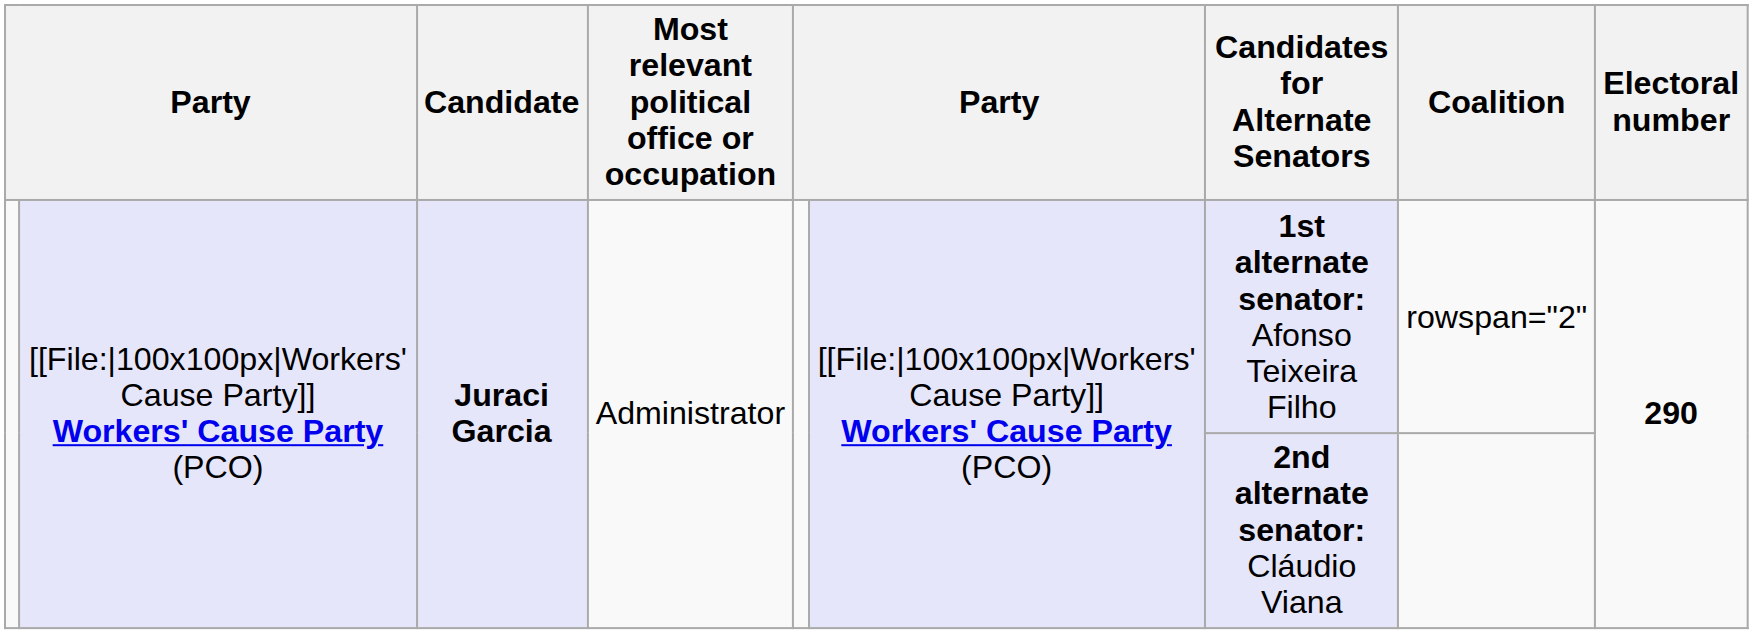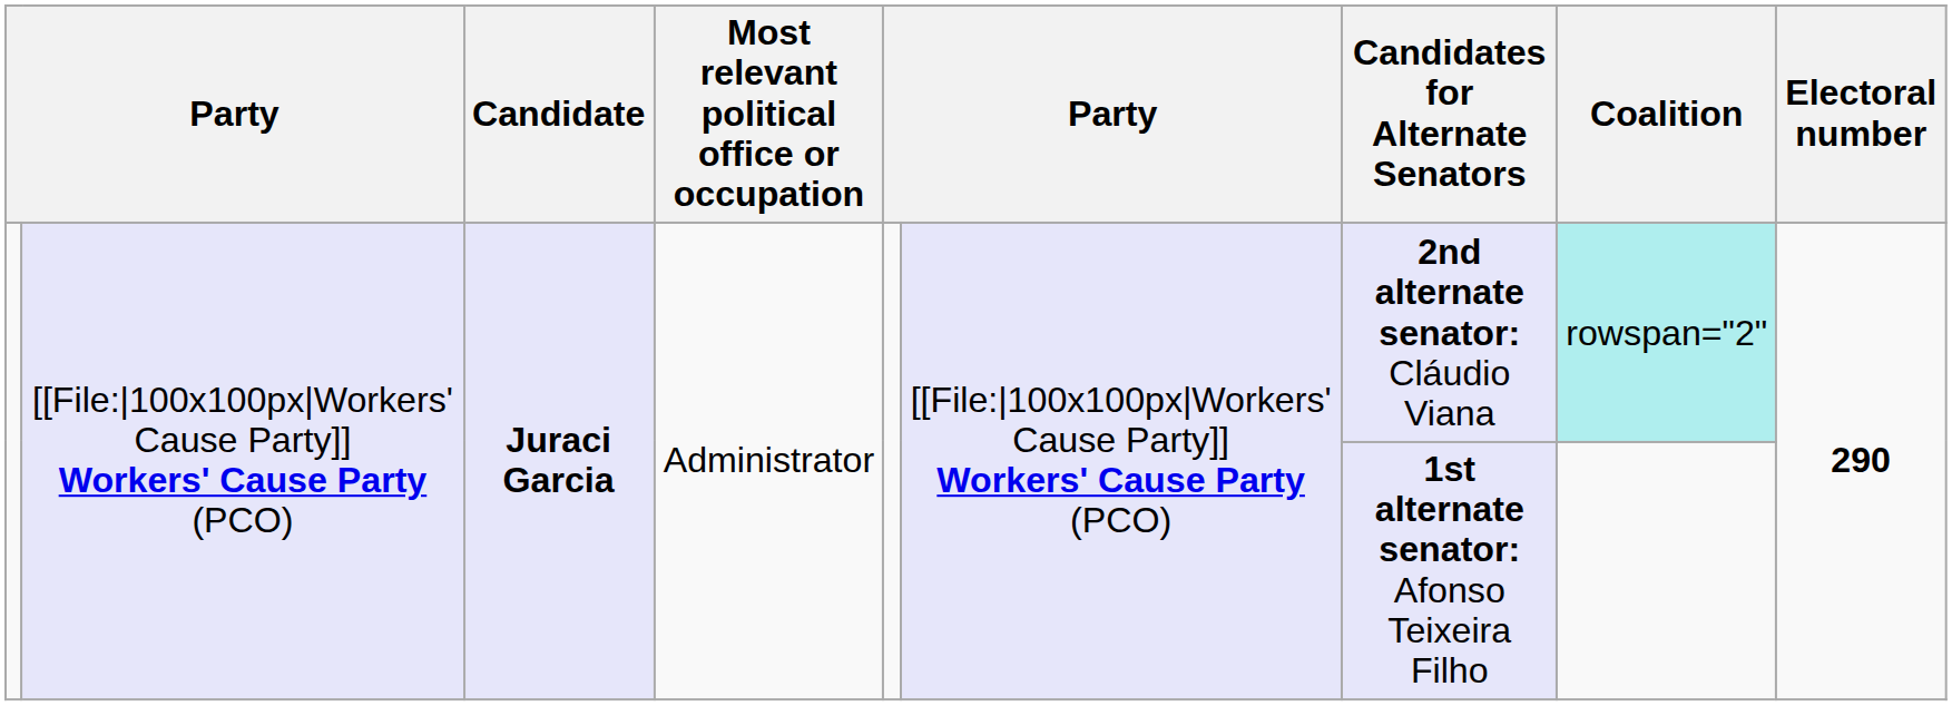row 2 | Candidates for Alternate Senators: 1st alternate senator: Afonso Teixeira Filho -> 2nd alternate senator: Cláudio Viana
row 2 | Coalition: no background -> paleturquoise background
row 3 | Candidates for Alternate Senators: 2nd alternate senator: Cláudio Viana -> 1st alternate senator: Afonso Teixeira Filho
